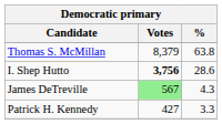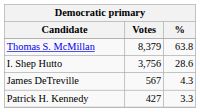I. Shep Hutto | Votes: bold -> normal
James DeTreville | Votes: lightgreen background -> no background
